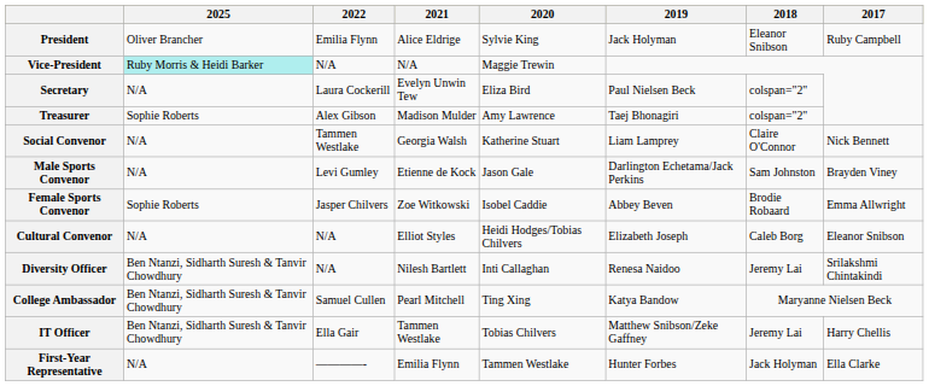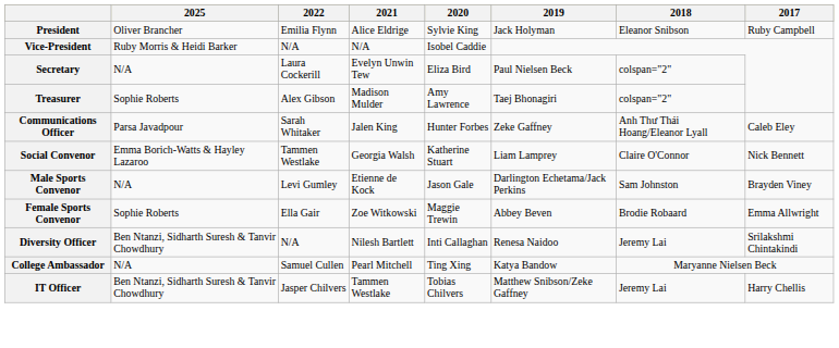Vice-President | 2025: paleturquoise background -> no background
Vice-President | 2020: Maggie Trewin -> Isobel Caddie
+ row: Communications Officer | Parsa Javadpour | Sarah Whitaker | Jalen King | Hunter Forbes | Zeke Gaffney | Anh Thư Thái Hoang/Eleanor Lyall | Caleb Eley
Social Convenor | 2025: N/A -> Emma Borich-Watts & Hayley Lazaroo
Female Sports Convenor | 2022: Jasper Chilvers -> Ella Gair
Female Sports Convenor | 2020: Isobel Caddie -> Maggie Trewin
- row: Cultural Convenor | N/A | N/A | Elliot Styles | Heidi Hodges/Tobias Chilvers | Elizabeth Joseph | Caleb Borg | Eleanor Snibson
College Ambassador | 2025: Ben Ntanzi, Sidharth Suresh & Tanvir Chowdhury -> N/A
IT Officer | 2022: Ella Gair -> Jasper Chilvers
- row: First-Year Representative | N/A | ————- | Emilia Flynn | Tammen Westlake | Hunter Forbes | Jack Holyman | Ella Clarke
